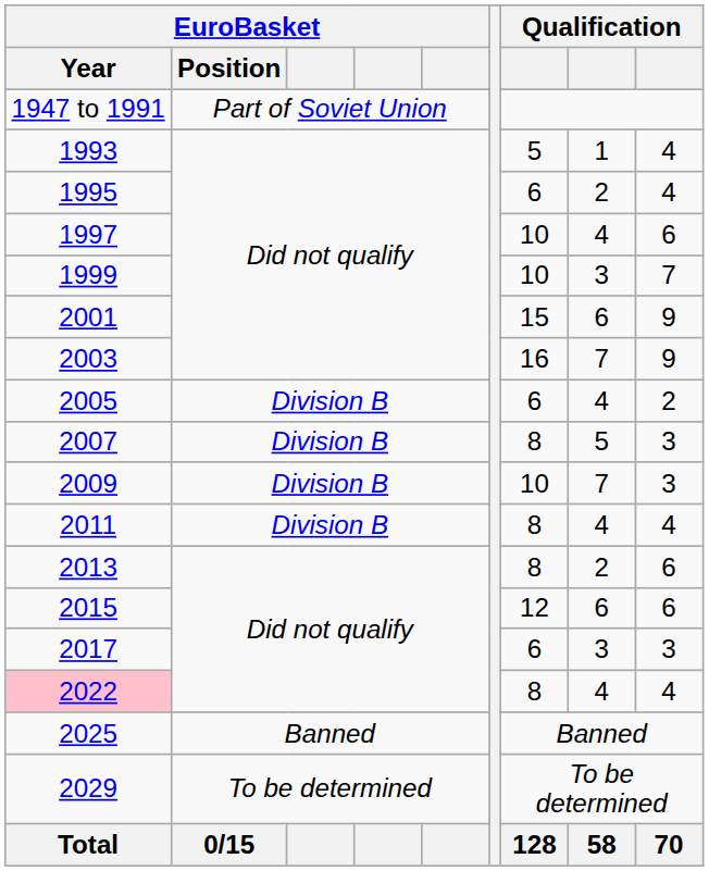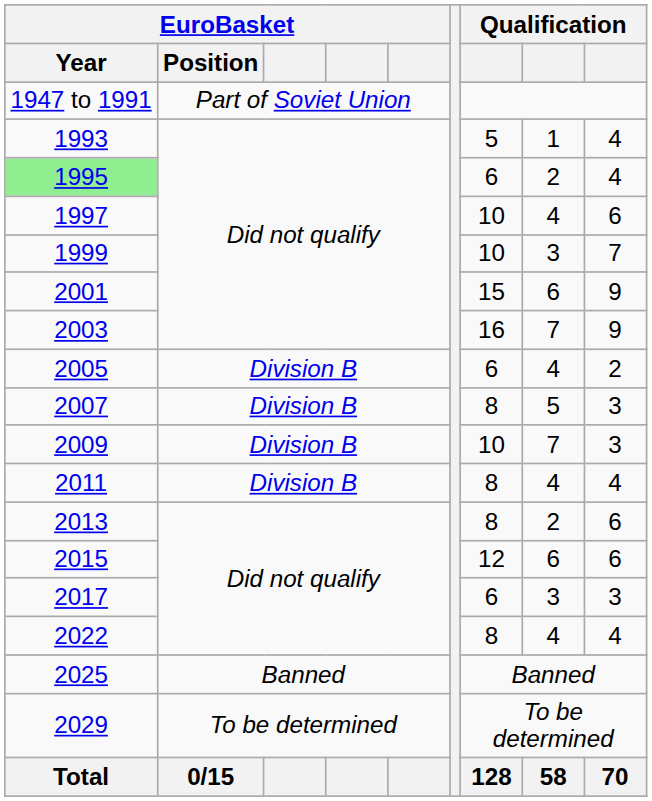1995 | EuroBasket / Year: no background -> lightgreen background
2022 | EuroBasket / Year: pink background -> no background
